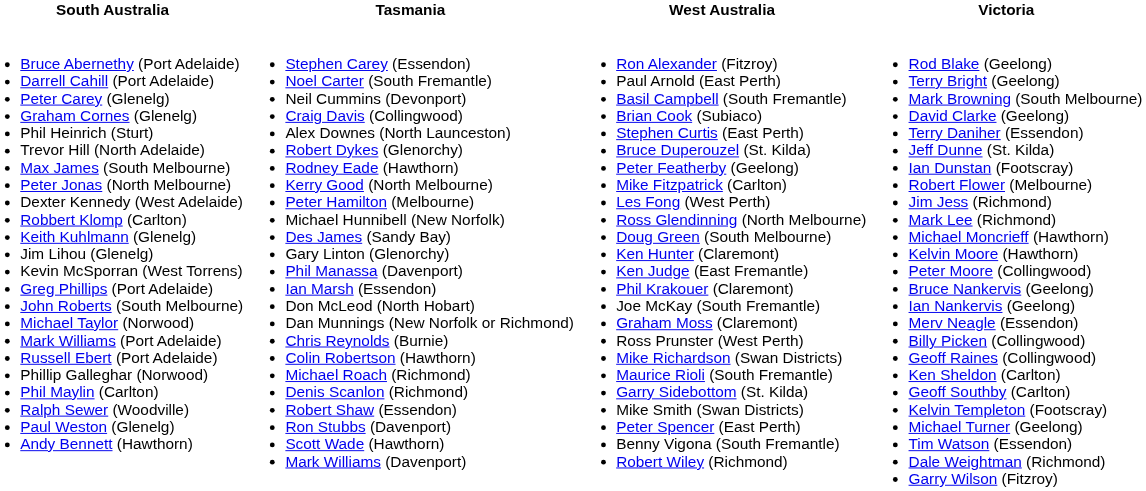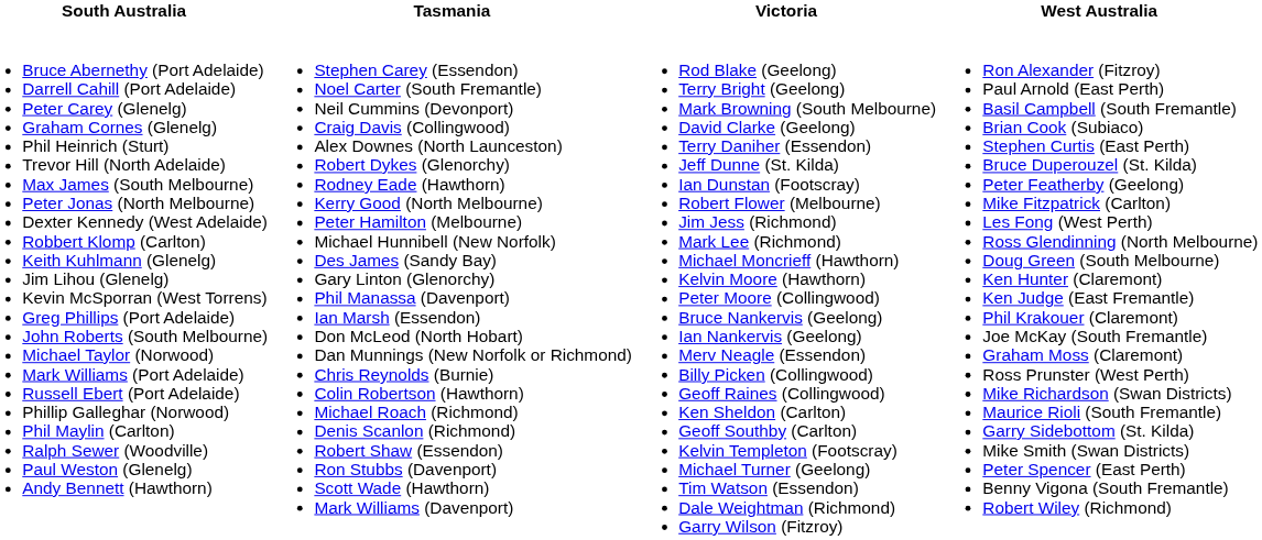columns swapped: Victoria <-> West Australia
